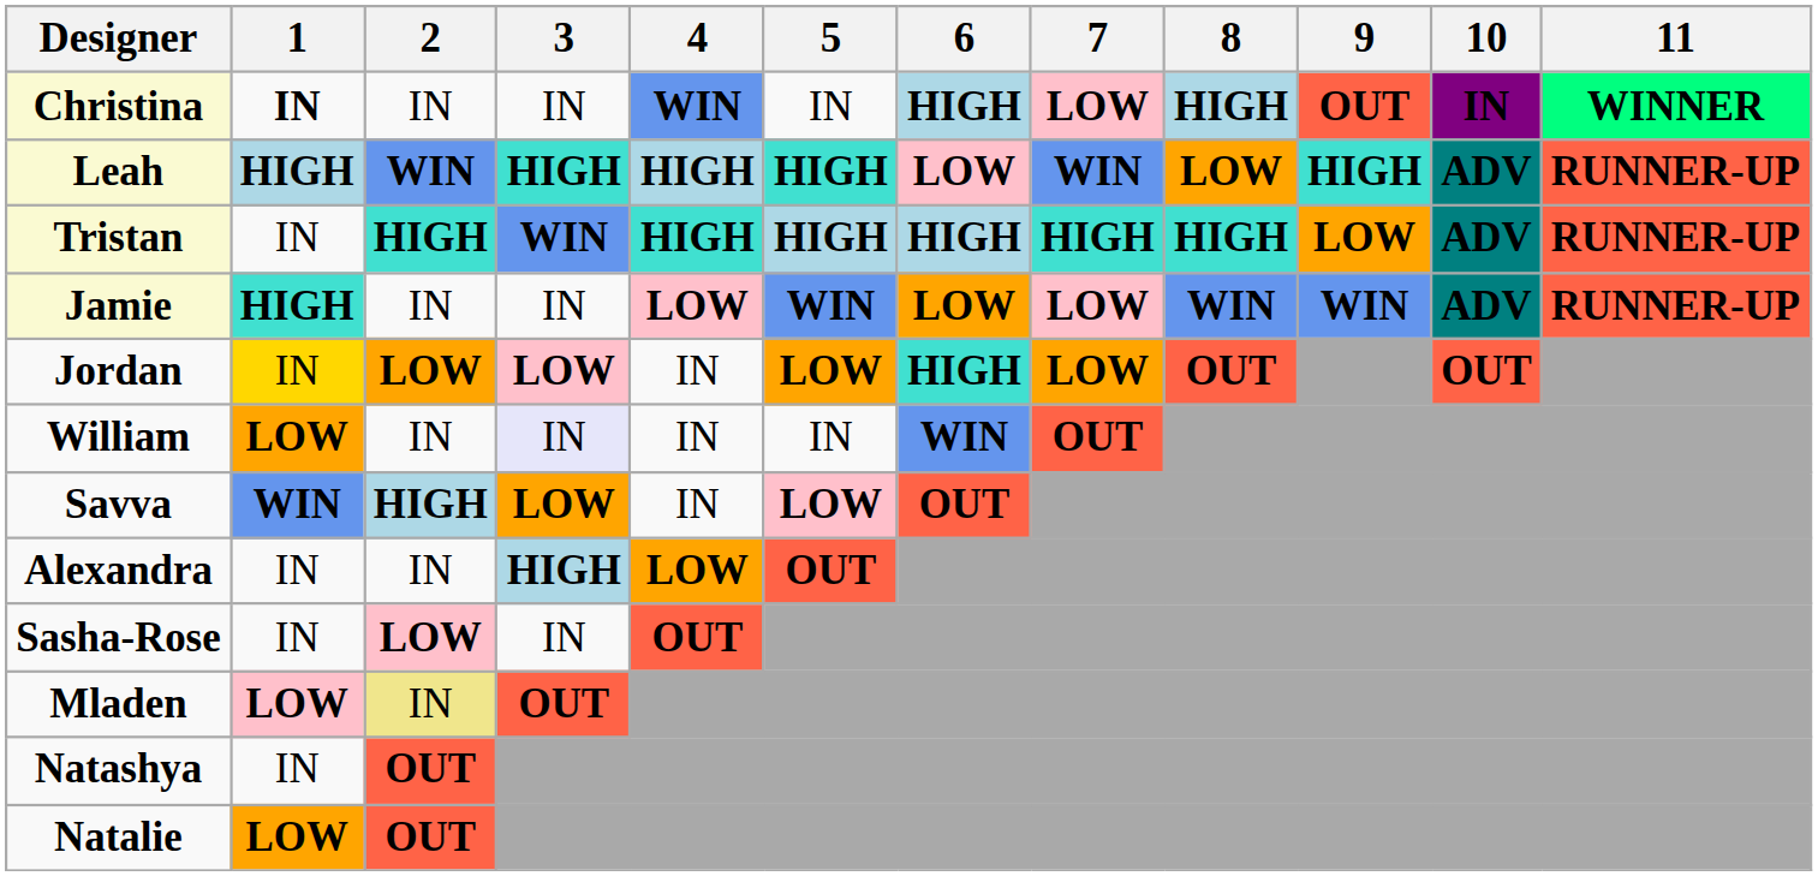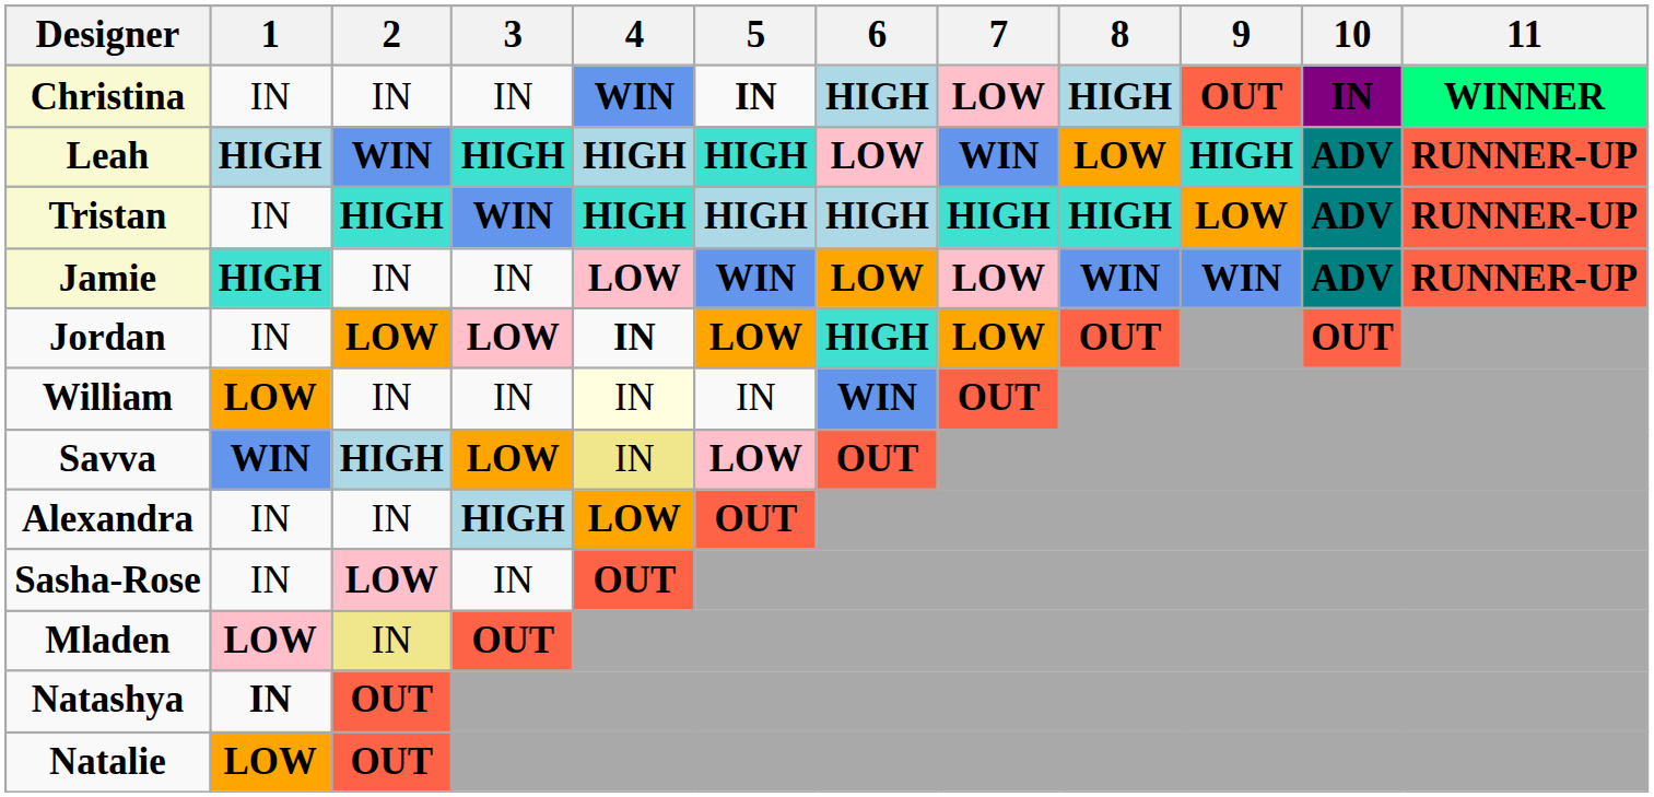Christina | 1: bold -> normal
Christina | 5: normal -> bold
Jordan | 1: gold background -> no background
Jordan | 4: normal -> bold
William | 3: lavender background -> no background
William | 4: no background -> lightyellow background
Savva | 4: no background -> khaki background
Natashya | 1: normal -> bold
